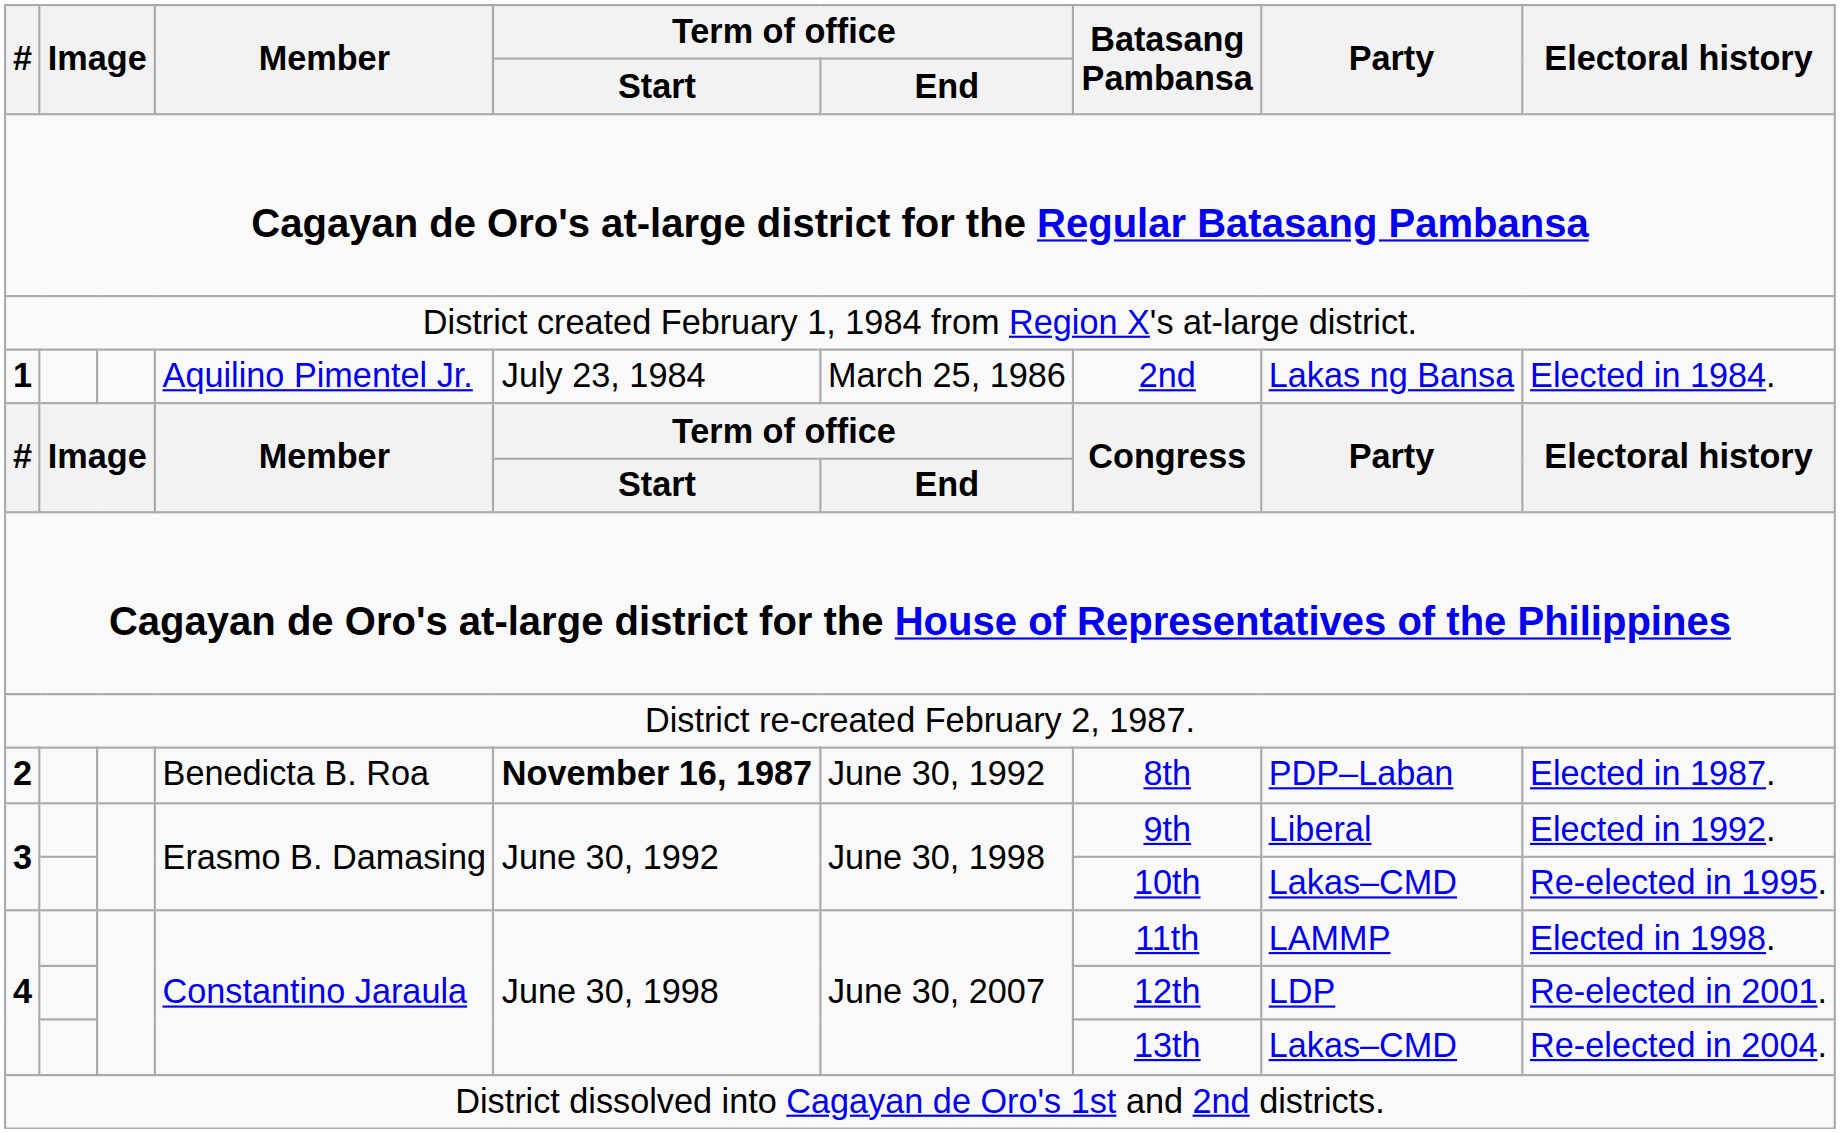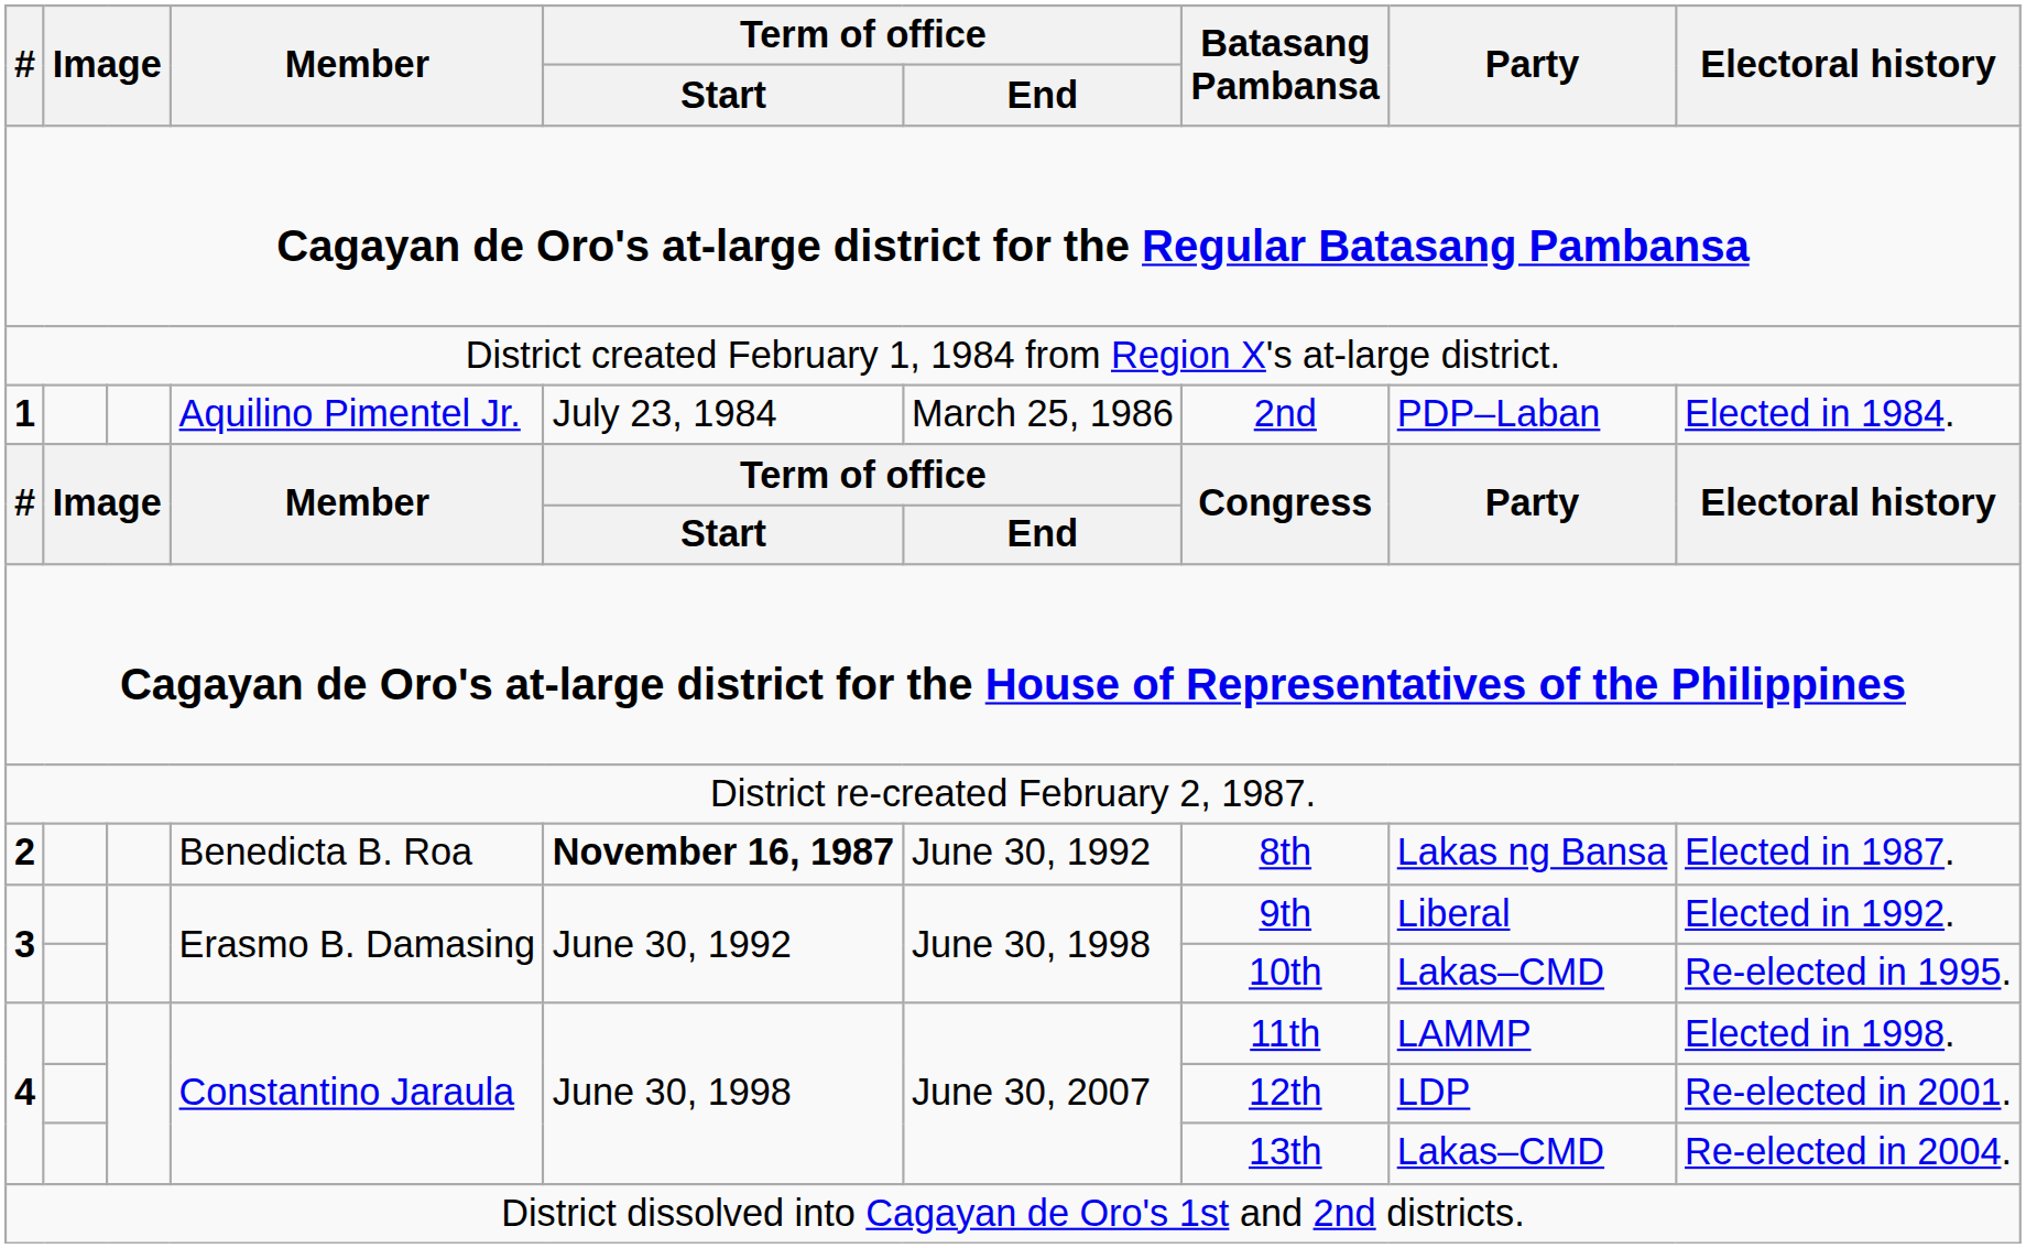1 | Party: Lakas ng Bansa -> PDP–Laban
2 | Party: PDP–Laban -> Lakas ng Bansa
